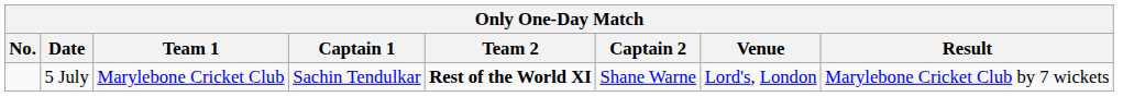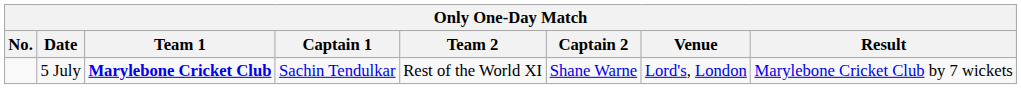5 July | Team 1: normal -> bold
5 July | Team 2: bold -> normal
